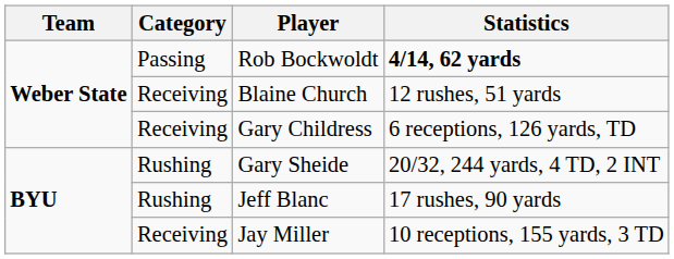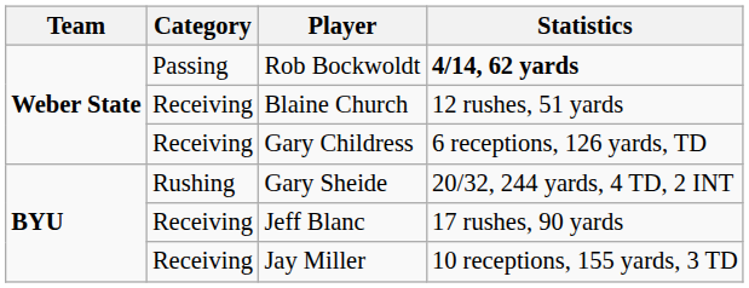Jeff Blanc | Category: Rushing -> Receiving
